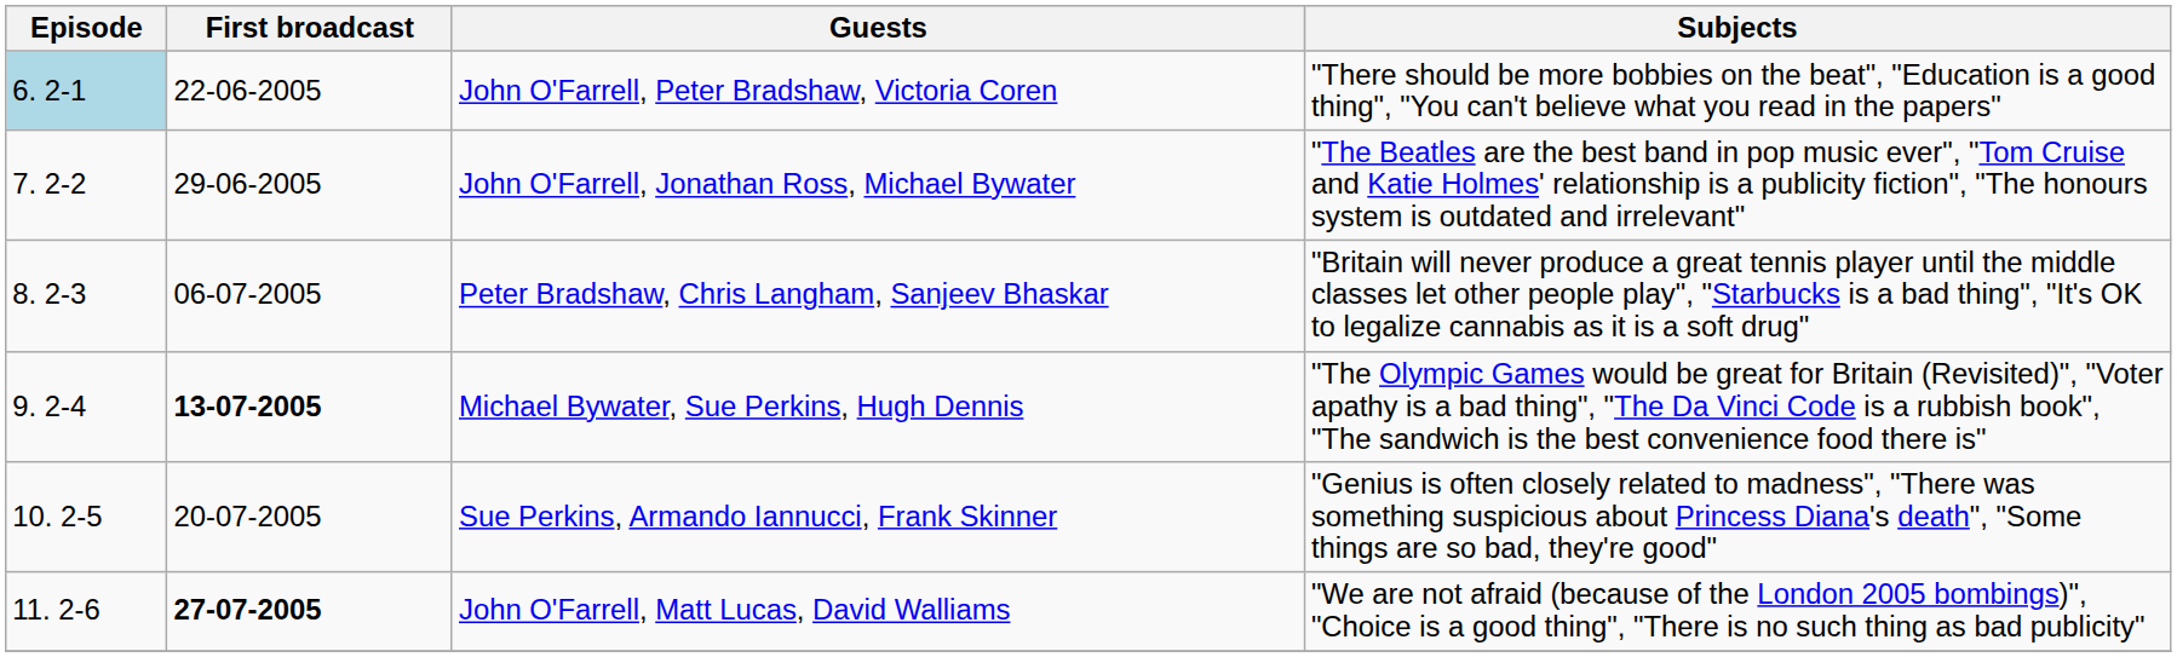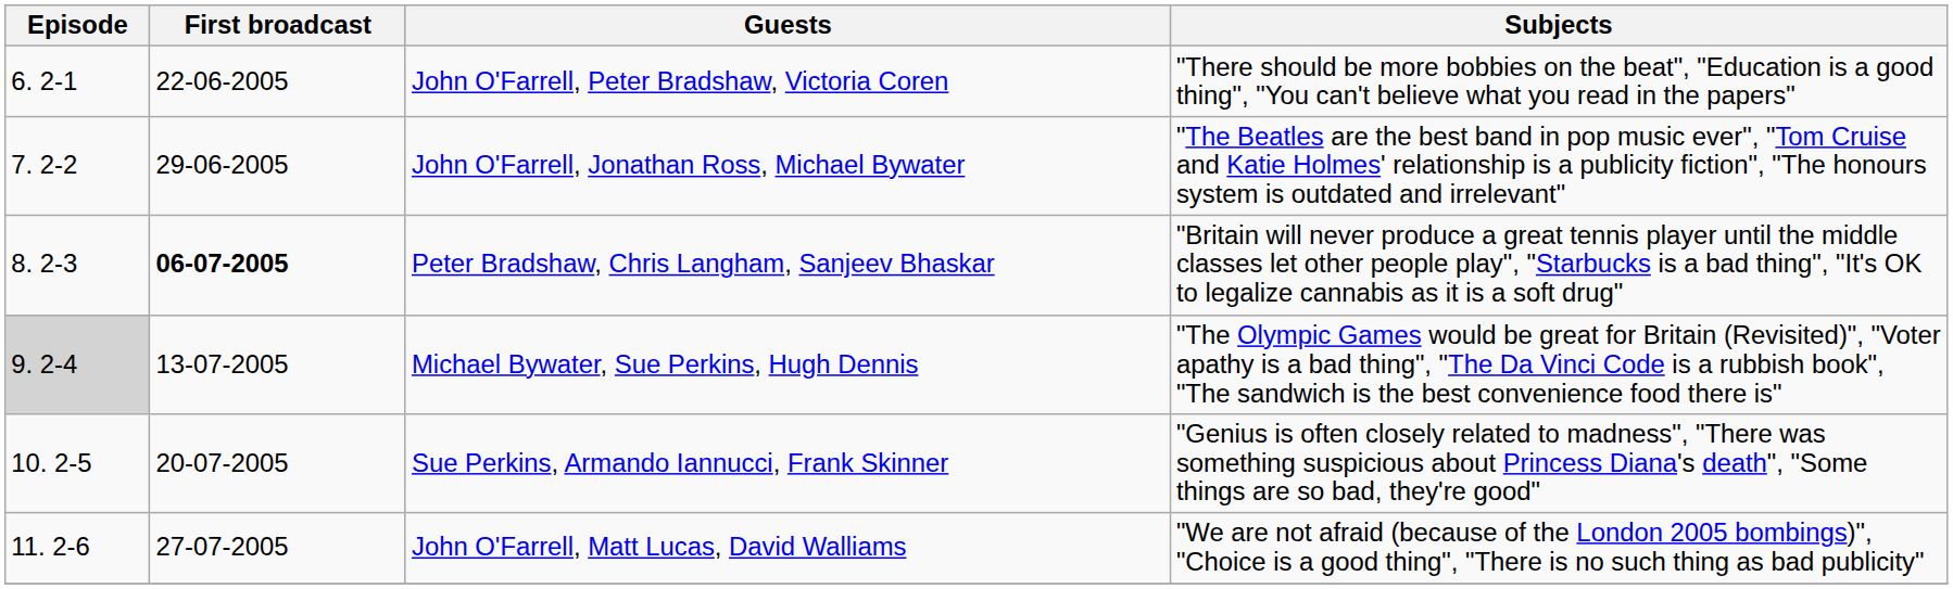John O'Farrell, Peter Bradshaw, Victoria Coren | Episode: lightblue background -> no background
Peter Bradshaw, Chris Langham, Sanjeev Bhaskar | First broadcast: normal -> bold
Michael Bywater, Sue Perkins, Hugh Dennis | Episode: no background -> lightgrey background
Michael Bywater, Sue Perkins, Hugh Dennis | First broadcast: bold -> normal
John O'Farrell, Matt Lucas, David Walliams | First broadcast: bold -> normal
